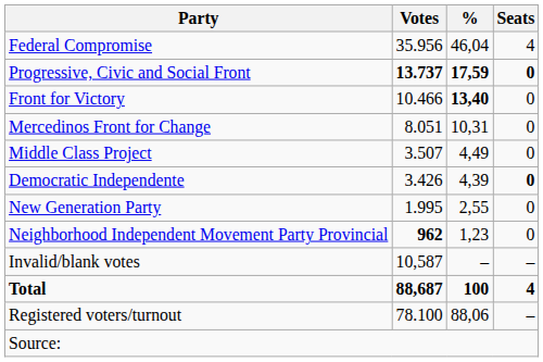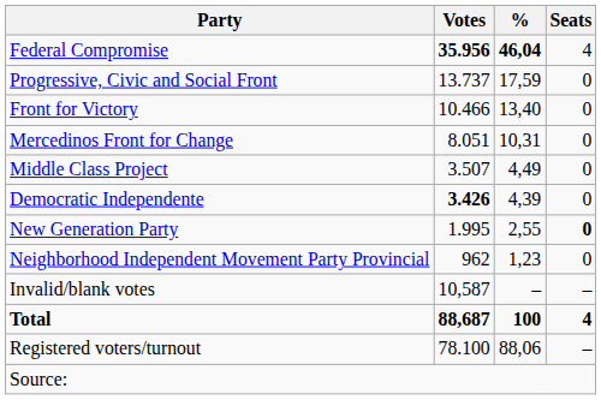Federal Compromise | Votes: normal -> bold
Federal Compromise | %: normal -> bold
Progressive, Civic and Social Front | Votes: bold -> normal
Progressive, Civic and Social Front | %: bold -> normal
Progressive, Civic and Social Front | Seats: bold -> normal
Front for Victory | %: bold -> normal
Democratic Independente | Votes: normal -> bold
Democratic Independente | Seats: bold -> normal
New Generation Party | Seats: normal -> bold
Neighborhood Independent Movement Party Provincial | Votes: bold -> normal
